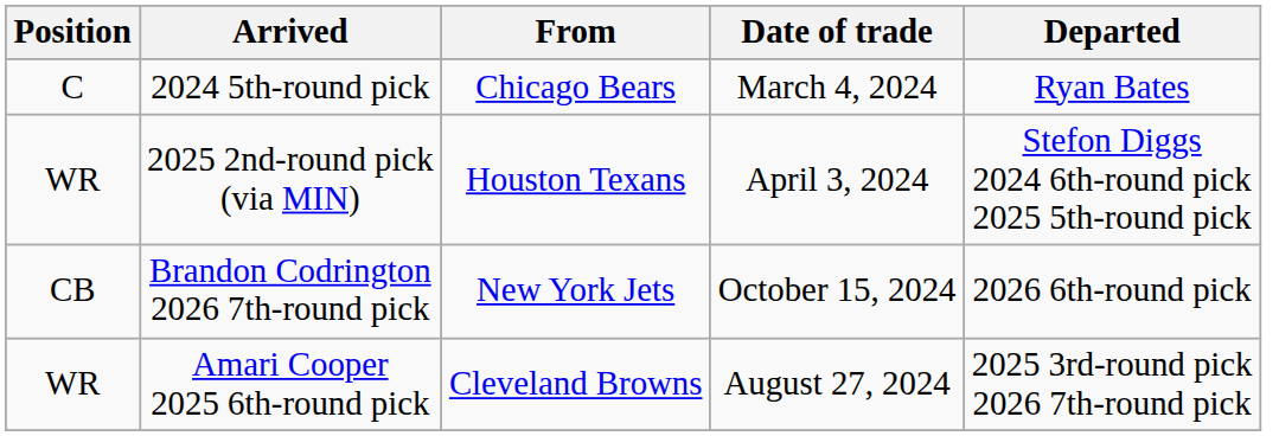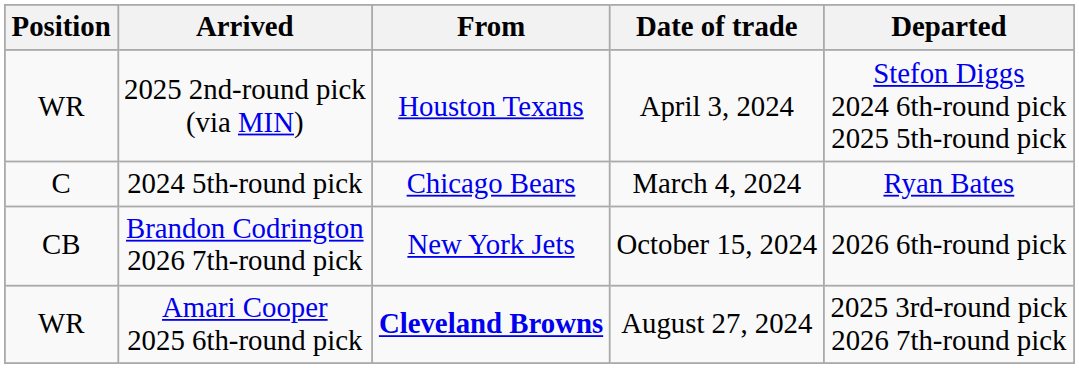rows swapped: 2024 5th-round pick <-> 2025 2nd-round pick (via MIN)
Amari Cooper 2025 6th-round pick | From: normal -> bold
